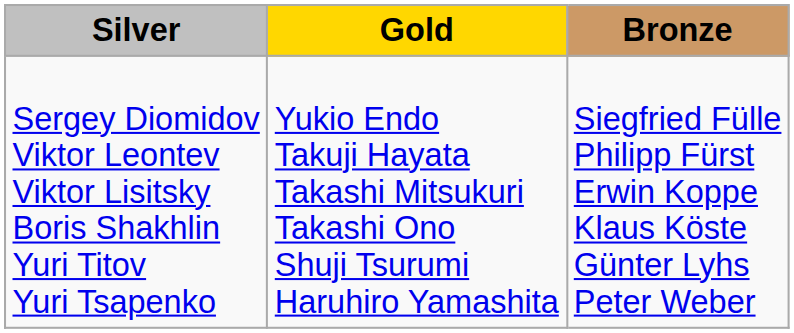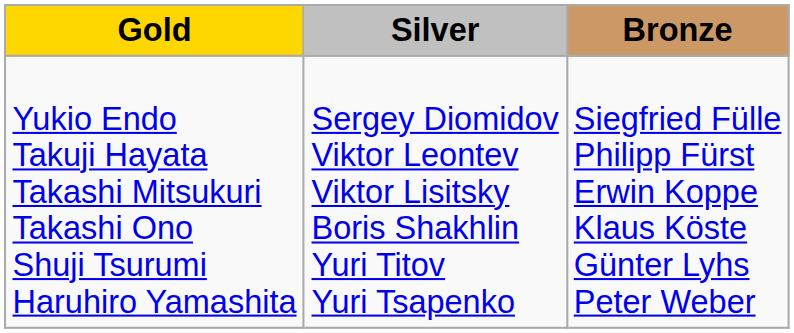columns swapped: Gold <-> Silver
